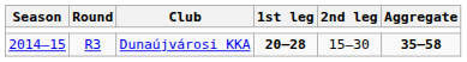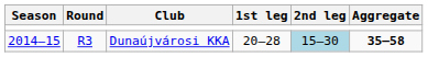Dunaújvárosi KKA | 1st leg: bold -> normal
Dunaújvárosi KKA | 2nd leg: no background -> lightblue background
